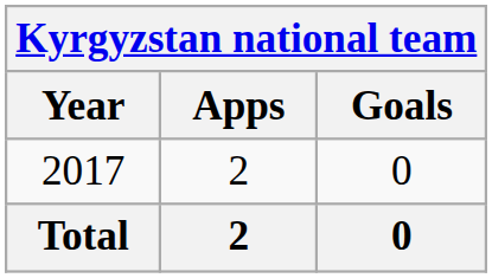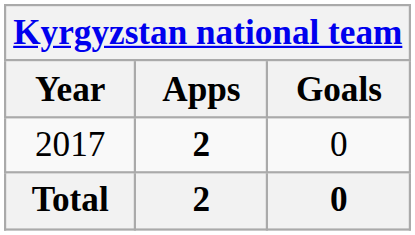2017 | Apps: normal -> bold
